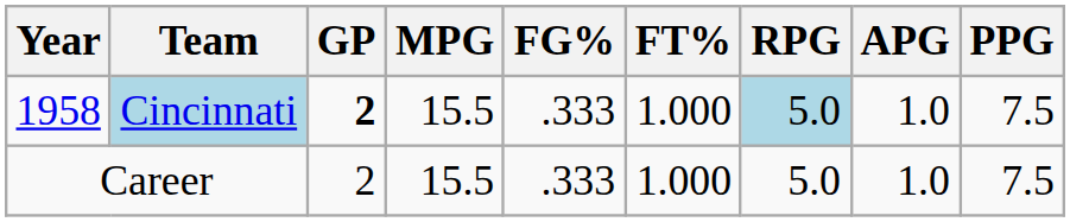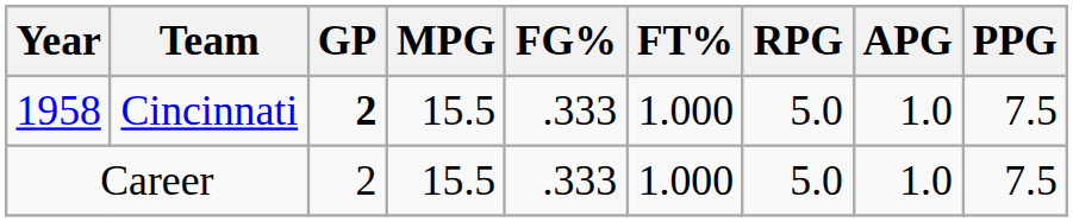1958 | Team: lightblue background -> no background
1958 | RPG: lightblue background -> no background
